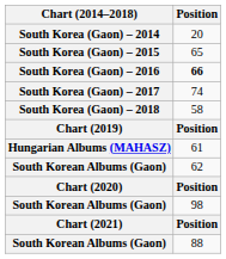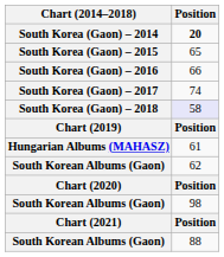20 | Position: normal -> bold
66 | Position: bold -> normal
58 | Position: no background -> lavender background
